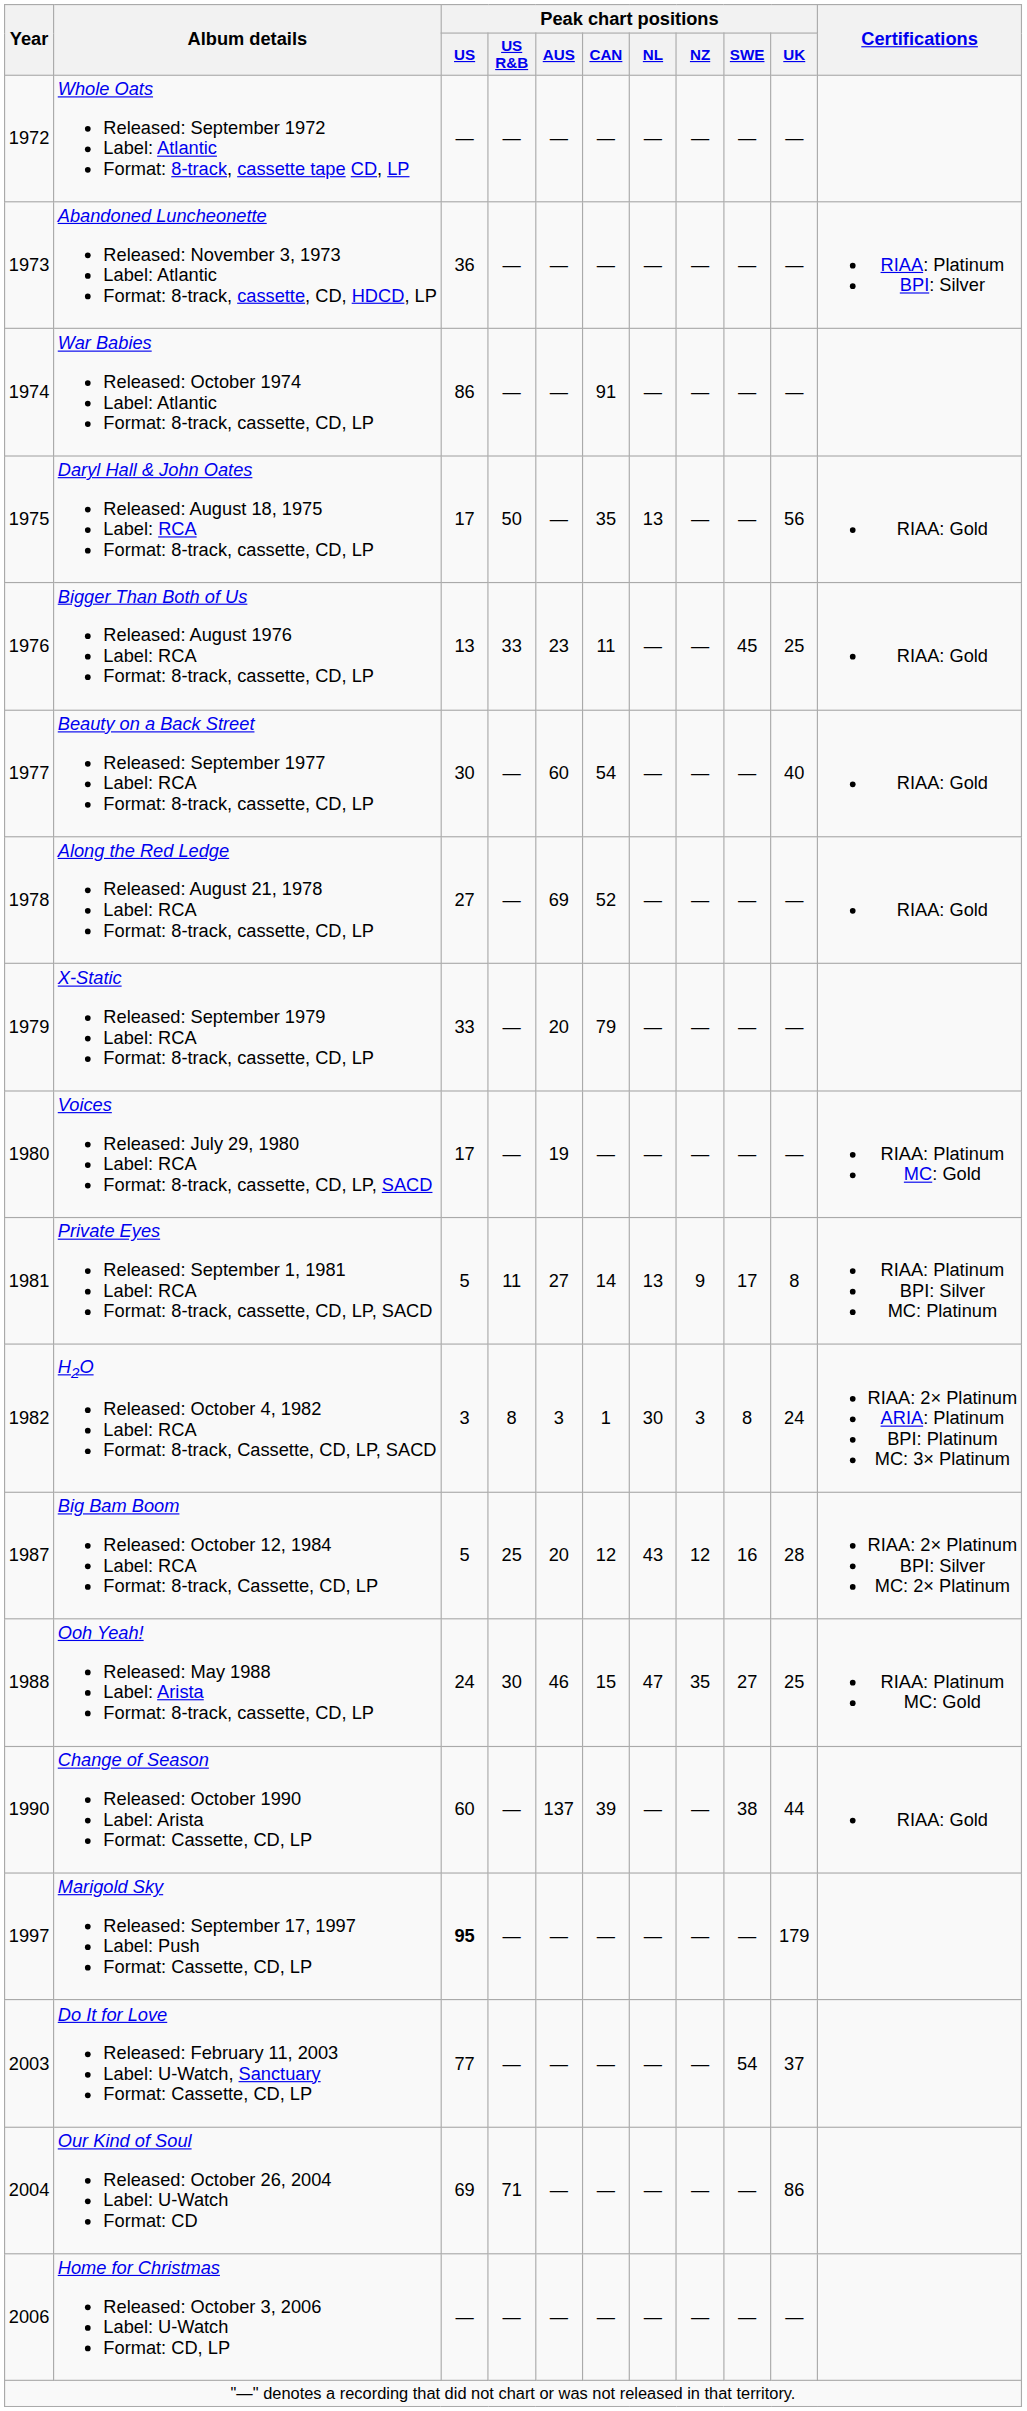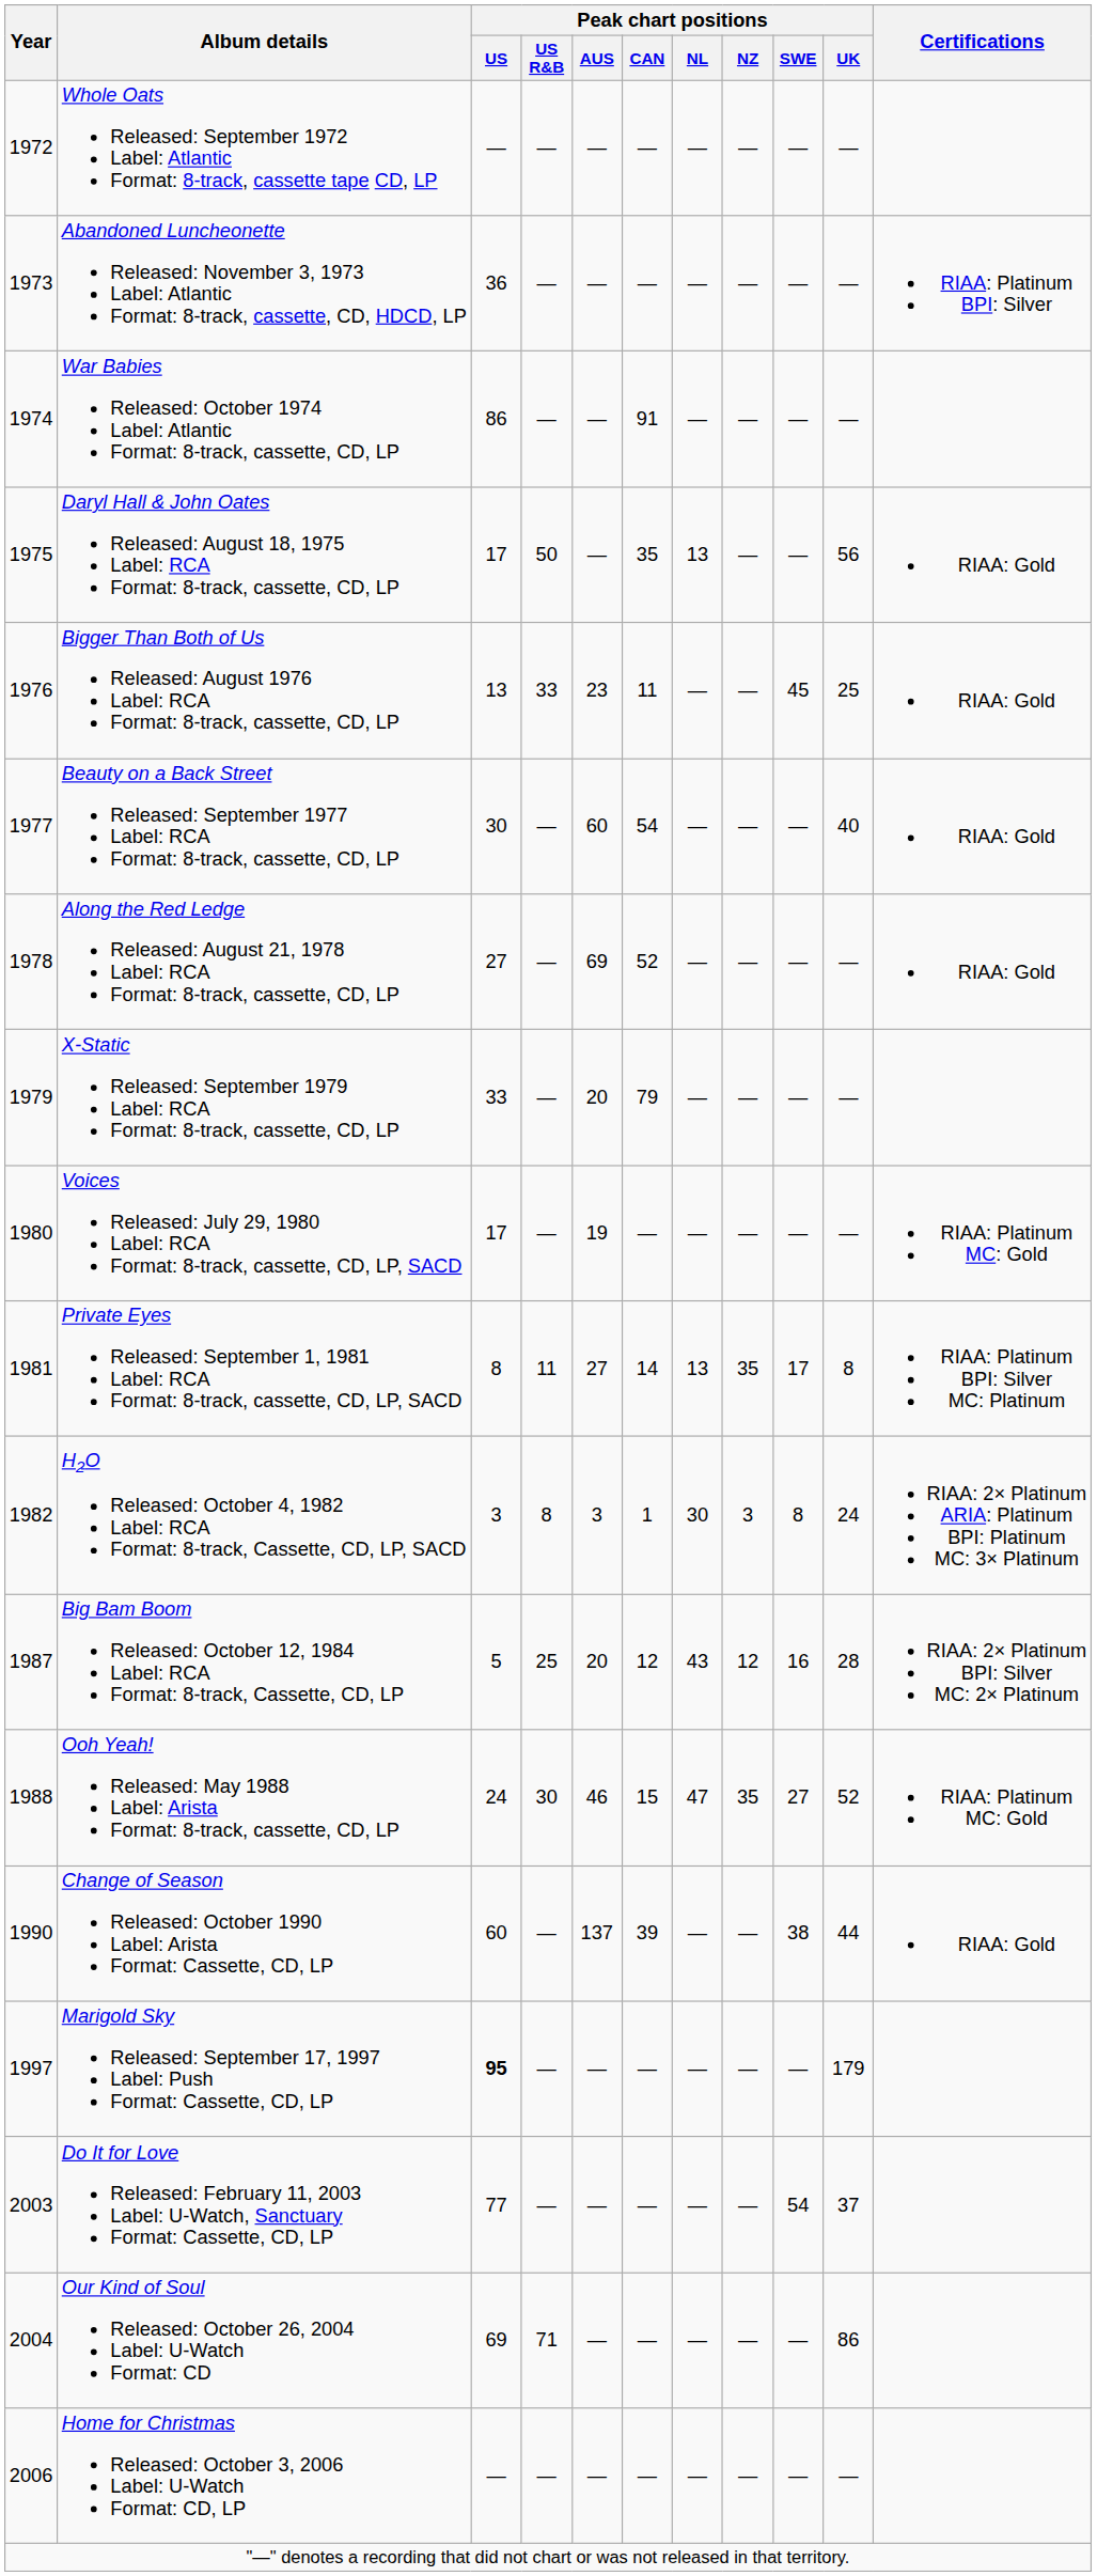row 12 | Peak chart positions / US: 5 -> 8
row 12 | Peak chart positions / NZ: 9 -> 35
row 15 | Peak chart positions / UK: 25 -> 52
